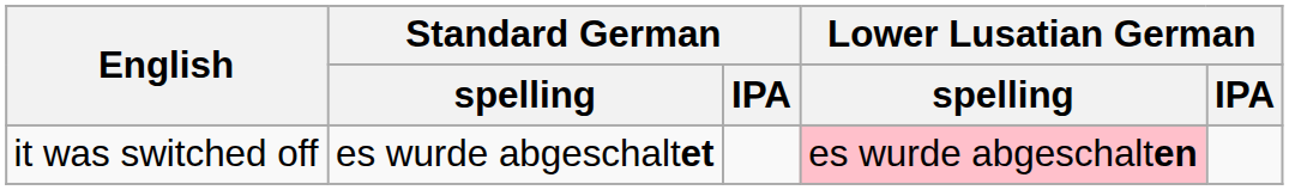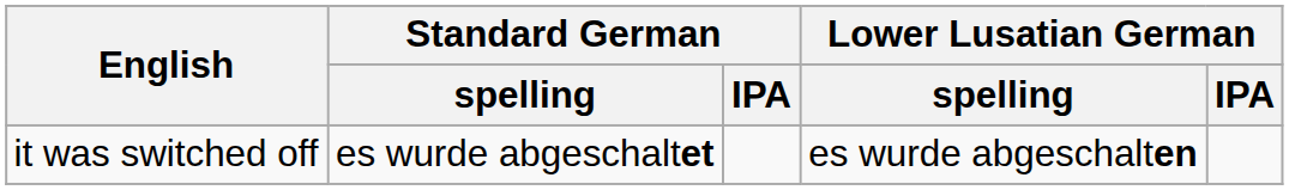it was switched off | Lower Lusatian German / spelling: pink background -> no background
